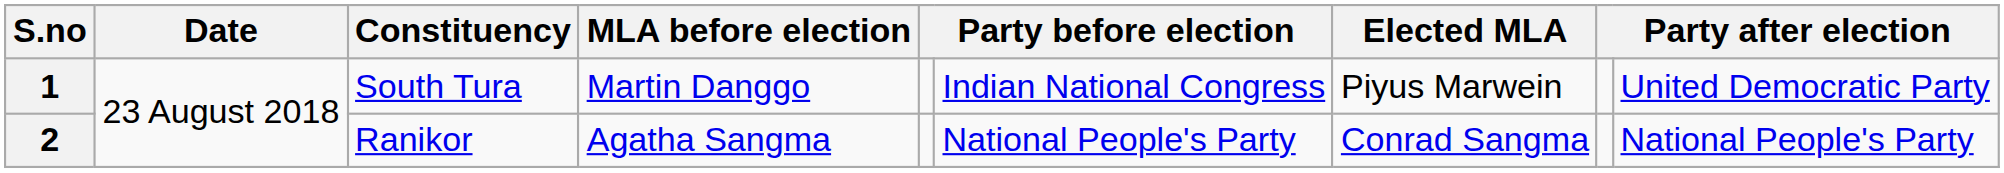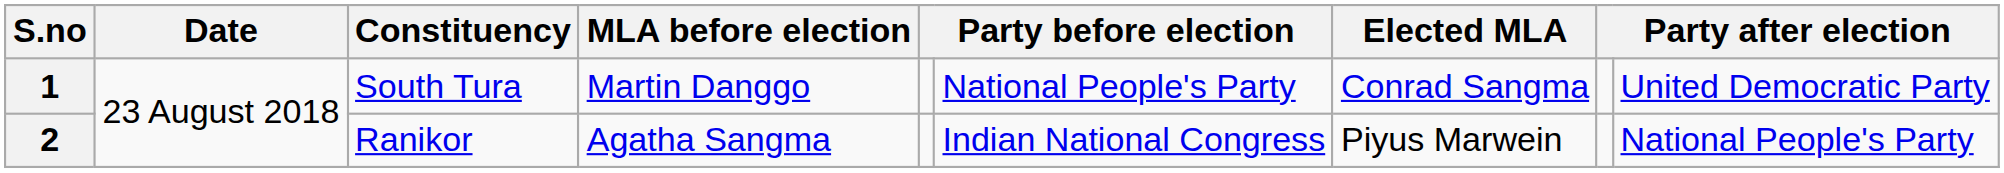1 | column 6: Indian National Congress -> National People's Party
1 | Elected MLA: Piyus Marwein -> Conrad Sangma
2 | column 6: National People's Party -> Indian National Congress
2 | Elected MLA: Conrad Sangma -> Piyus Marwein
